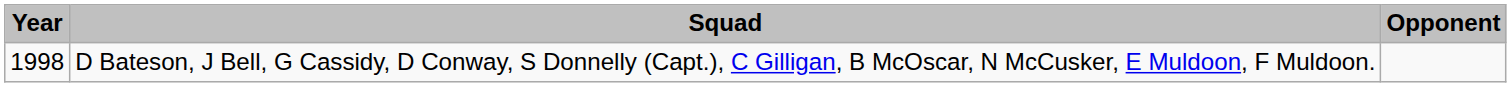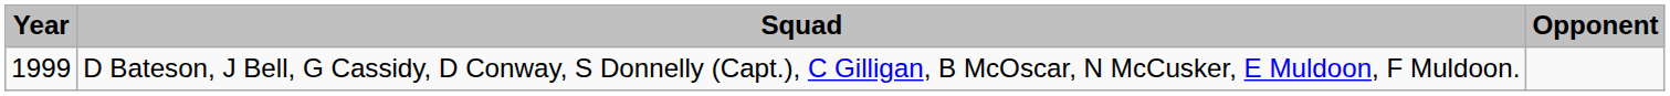row 2 | Year: 1998 -> 1999
